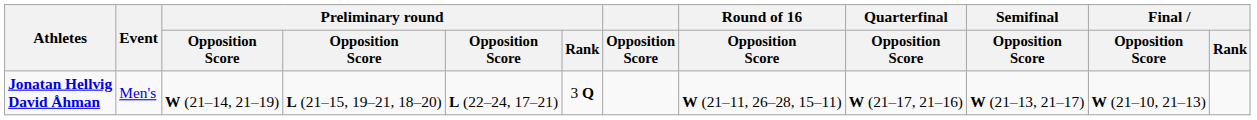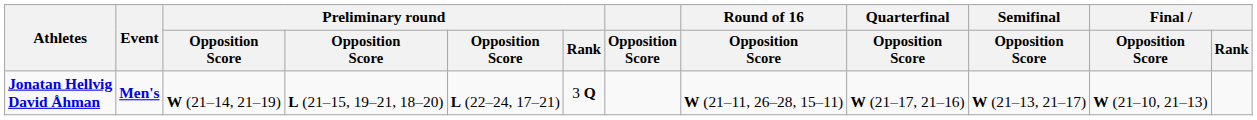Jonatan Hellvig David Åhman | Event: normal -> bold
